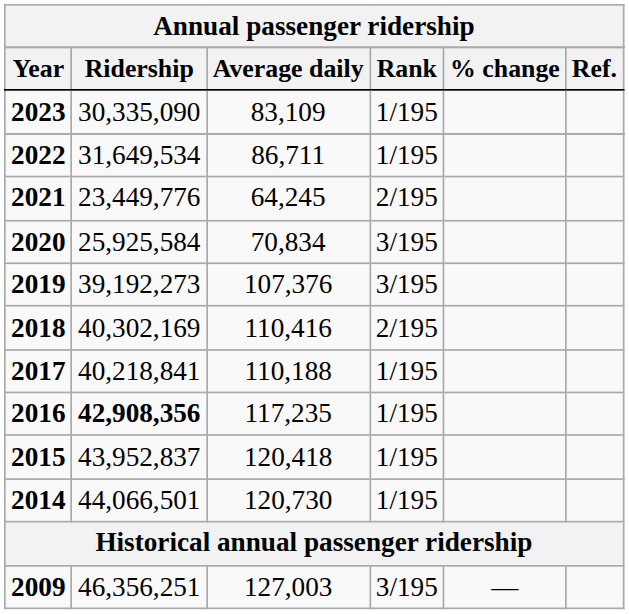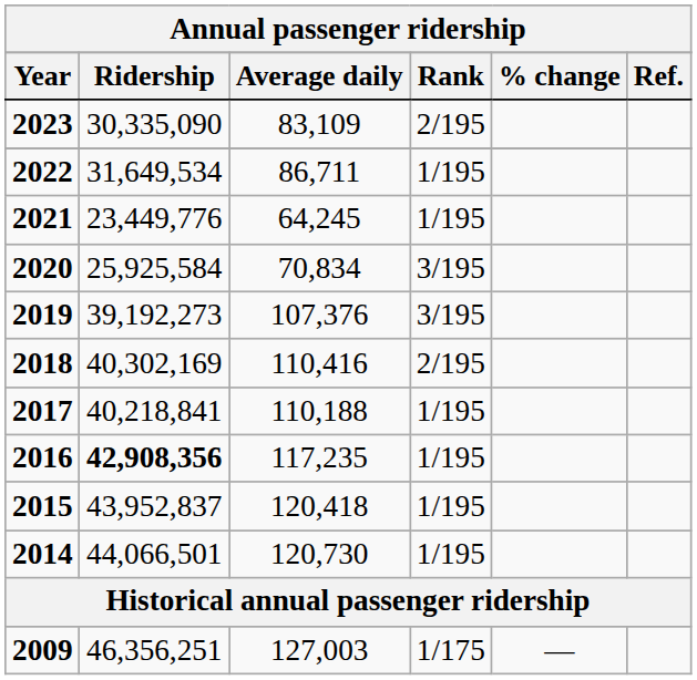2023 | Rank: 1/195 -> 2/195
2021 | Rank: 2/195 -> 1/195
2009 | Rank: 3/195 -> 1/175
